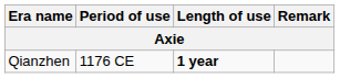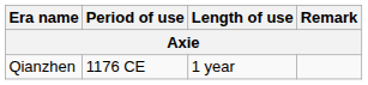Qianzhen | Length of use: bold -> normal
